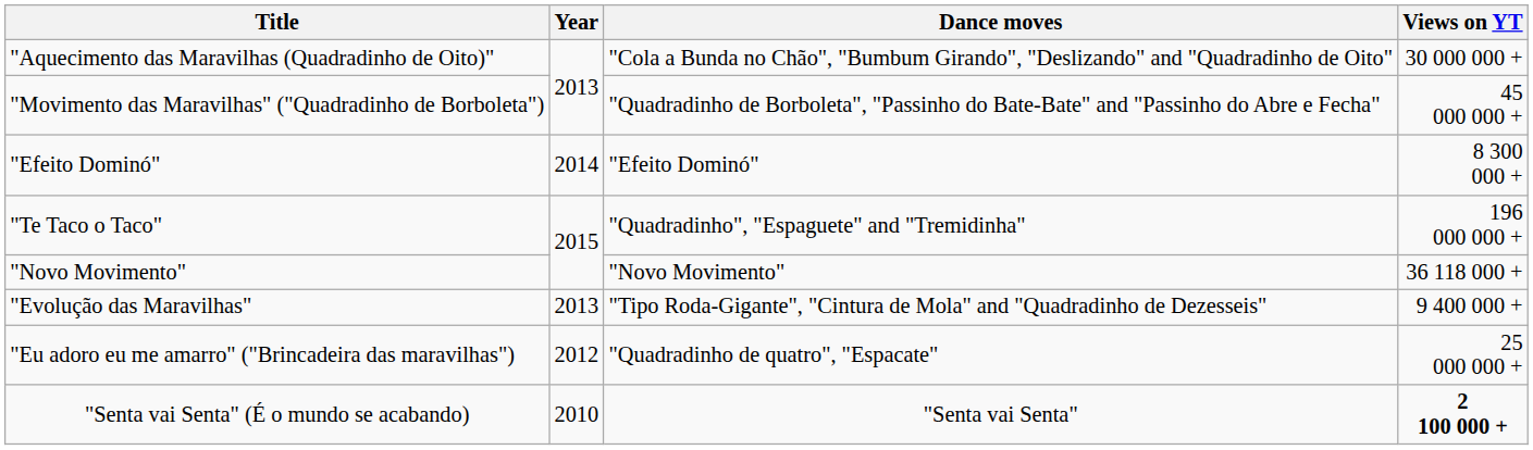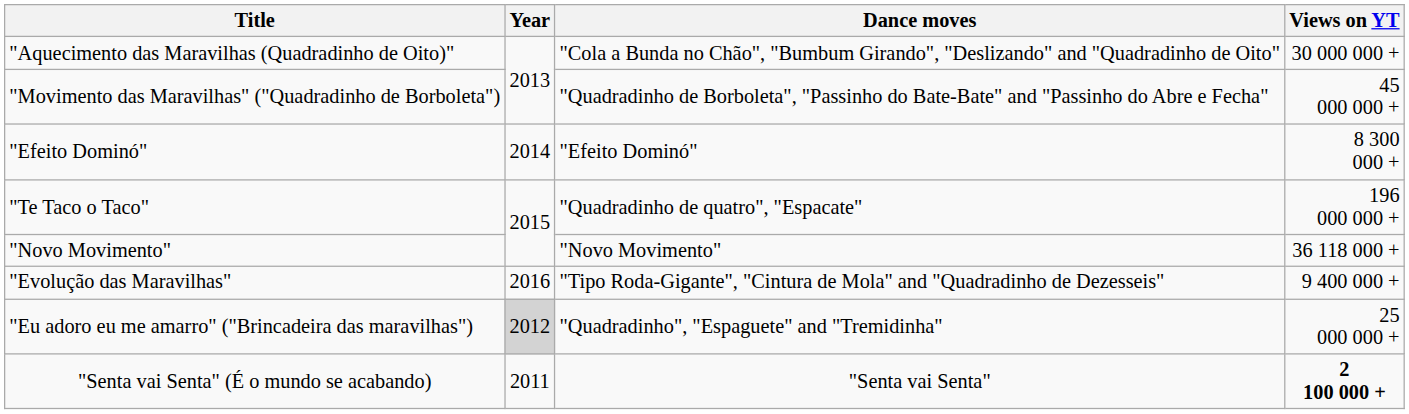"Te Taco o Taco" | Dance moves: "Quadradinho", "Espaguete" and "Tremidinha" -> "Quadradinho de quatro", "Espacate"
"Evolução das Maravilhas" | Year: 2013 -> 2016
"Eu adoro eu me amarro" ("Brincadeira das maravilhas") | Year: no background -> lightgrey background
"Eu adoro eu me amarro" ("Brincadeira das maravilhas") | Dance moves: "Quadradinho de quatro", "Espacate" -> "Quadradinho", "Espaguete" and "Tremidinha"
"Senta vai Senta" (É o mundo se acabando) | Year: 2010 -> 2011
